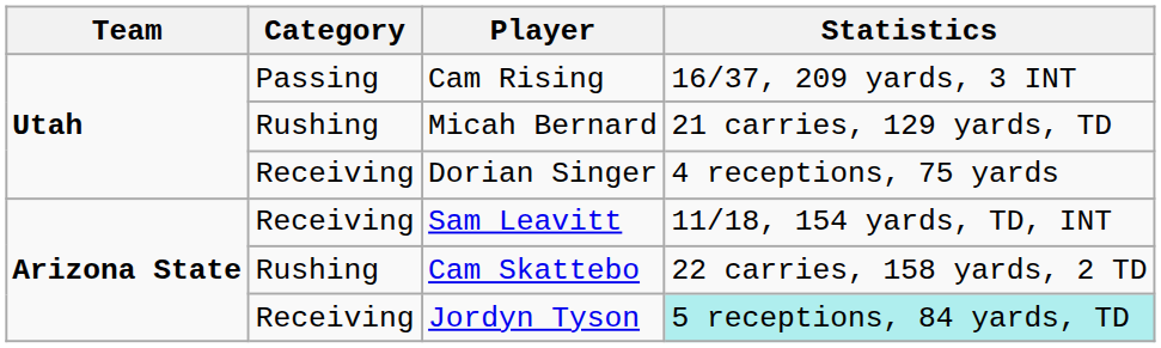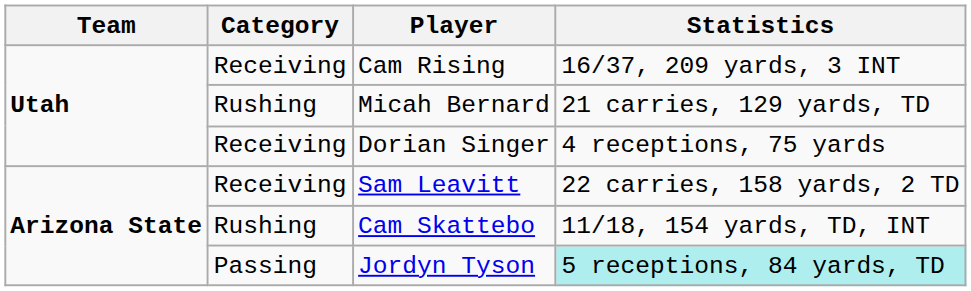Cam Rising | Category: Passing -> Receiving
Sam Leavitt | Statistics: 11/18, 154 yards, TD, INT -> 22 carries, 158 yards, 2 TD
Cam Skattebo | Statistics: 22 carries, 158 yards, 2 TD -> 11/18, 154 yards, TD, INT
Jordyn Tyson | Category: Receiving -> Passing
